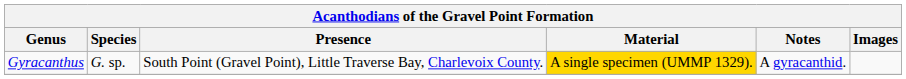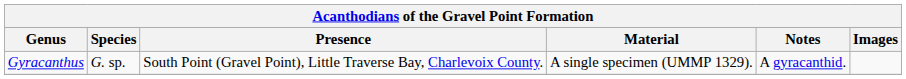Gyracanthus | Material: gold background -> no background
